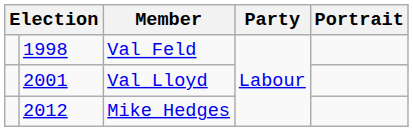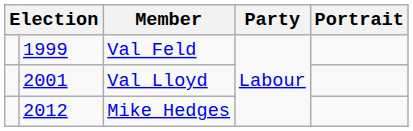Val Feld | column 2: 1998 -> 1999
